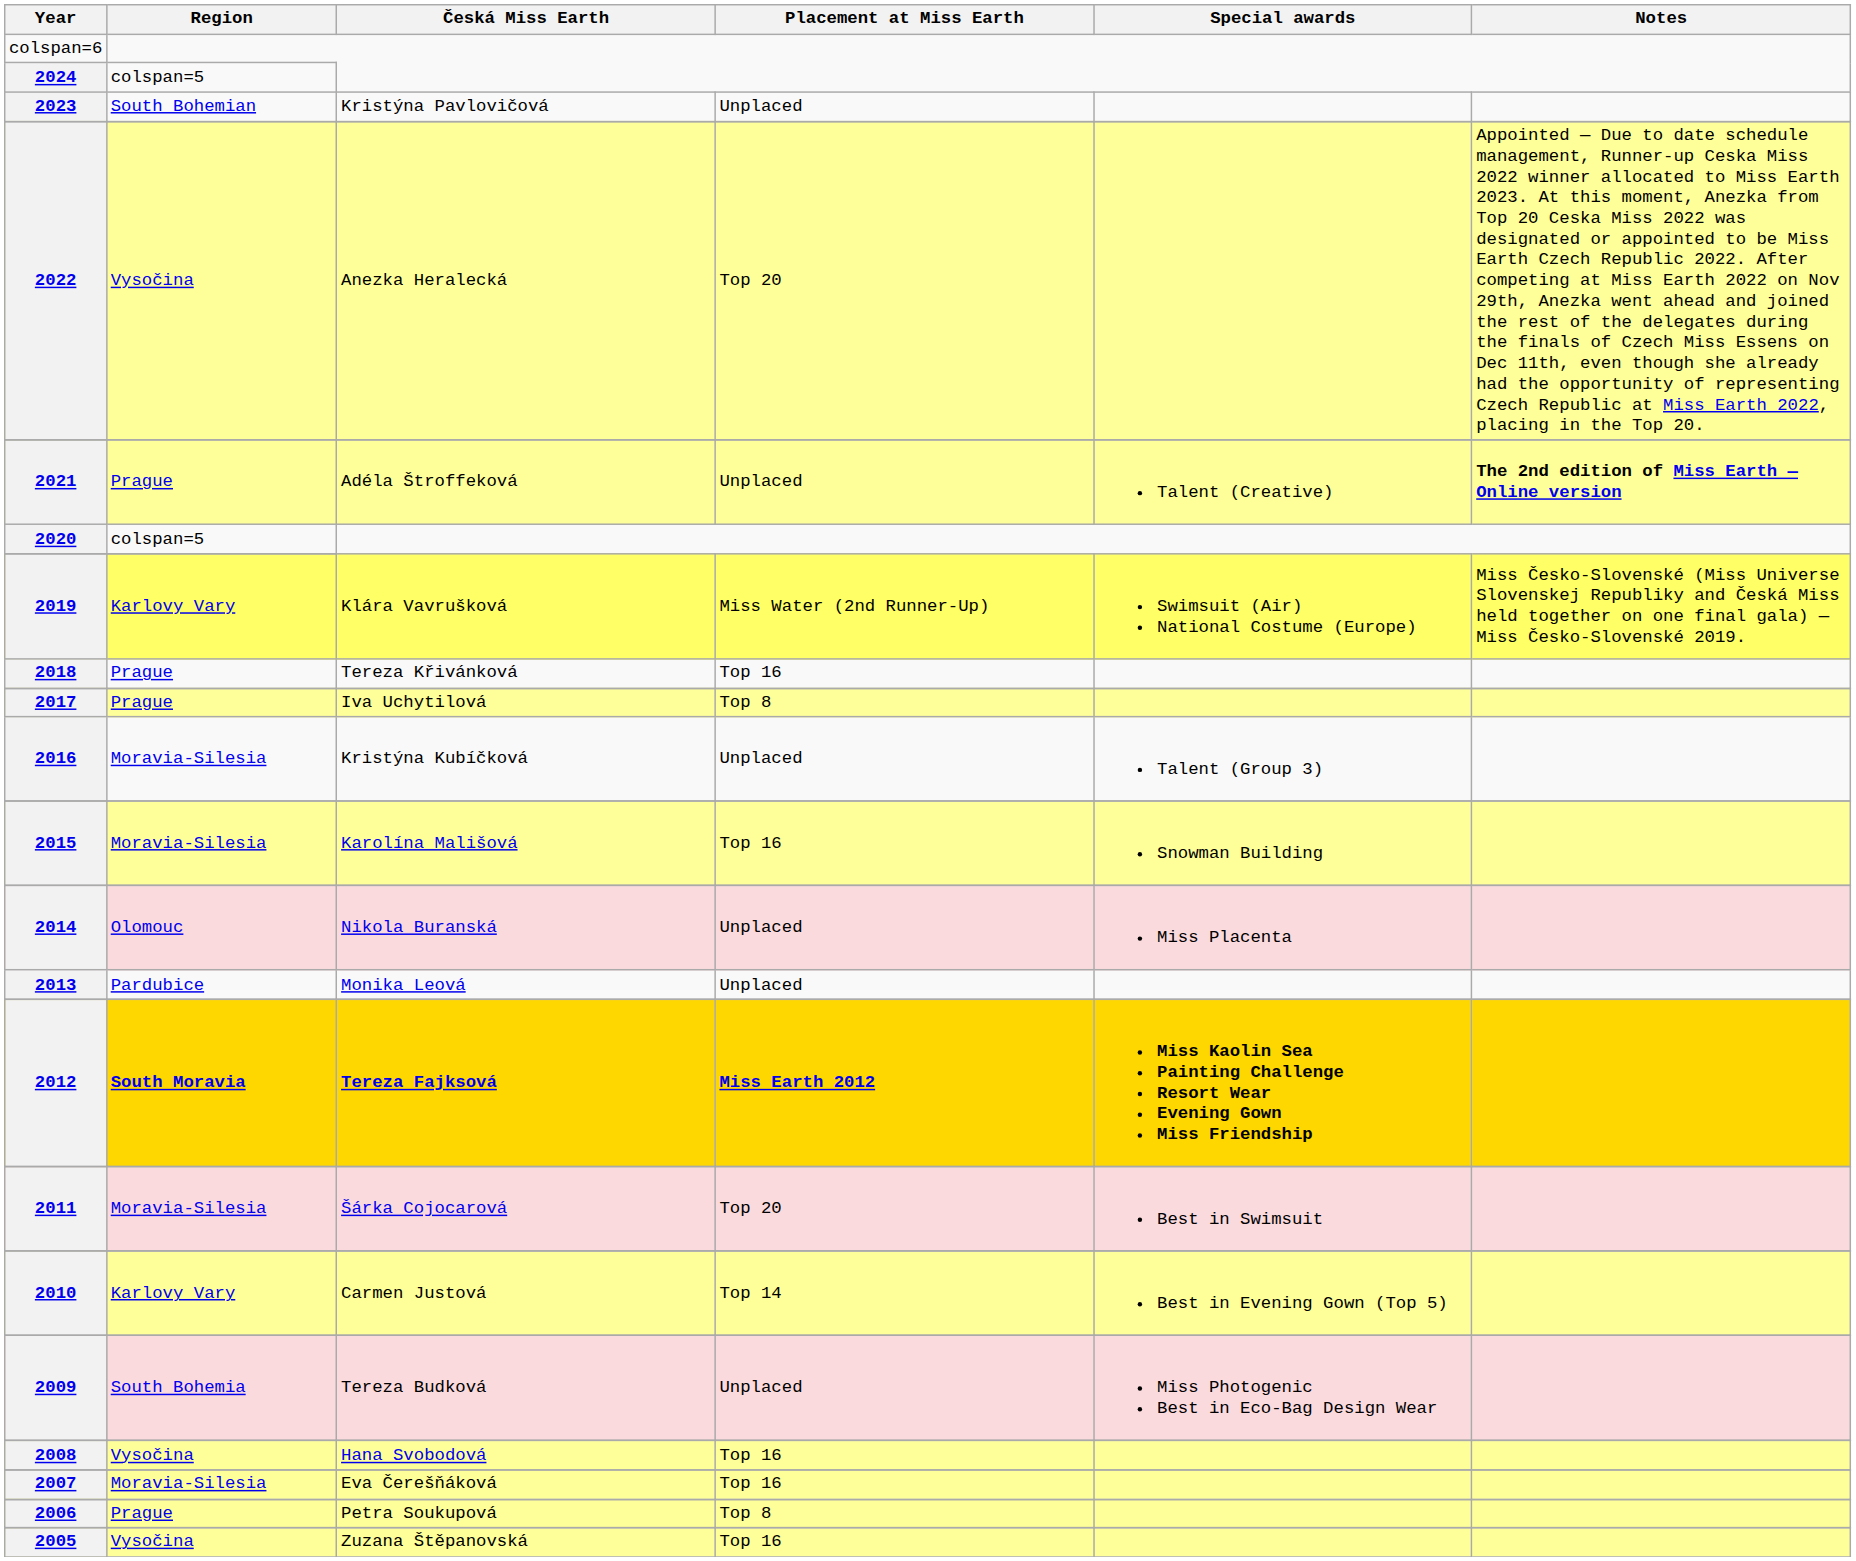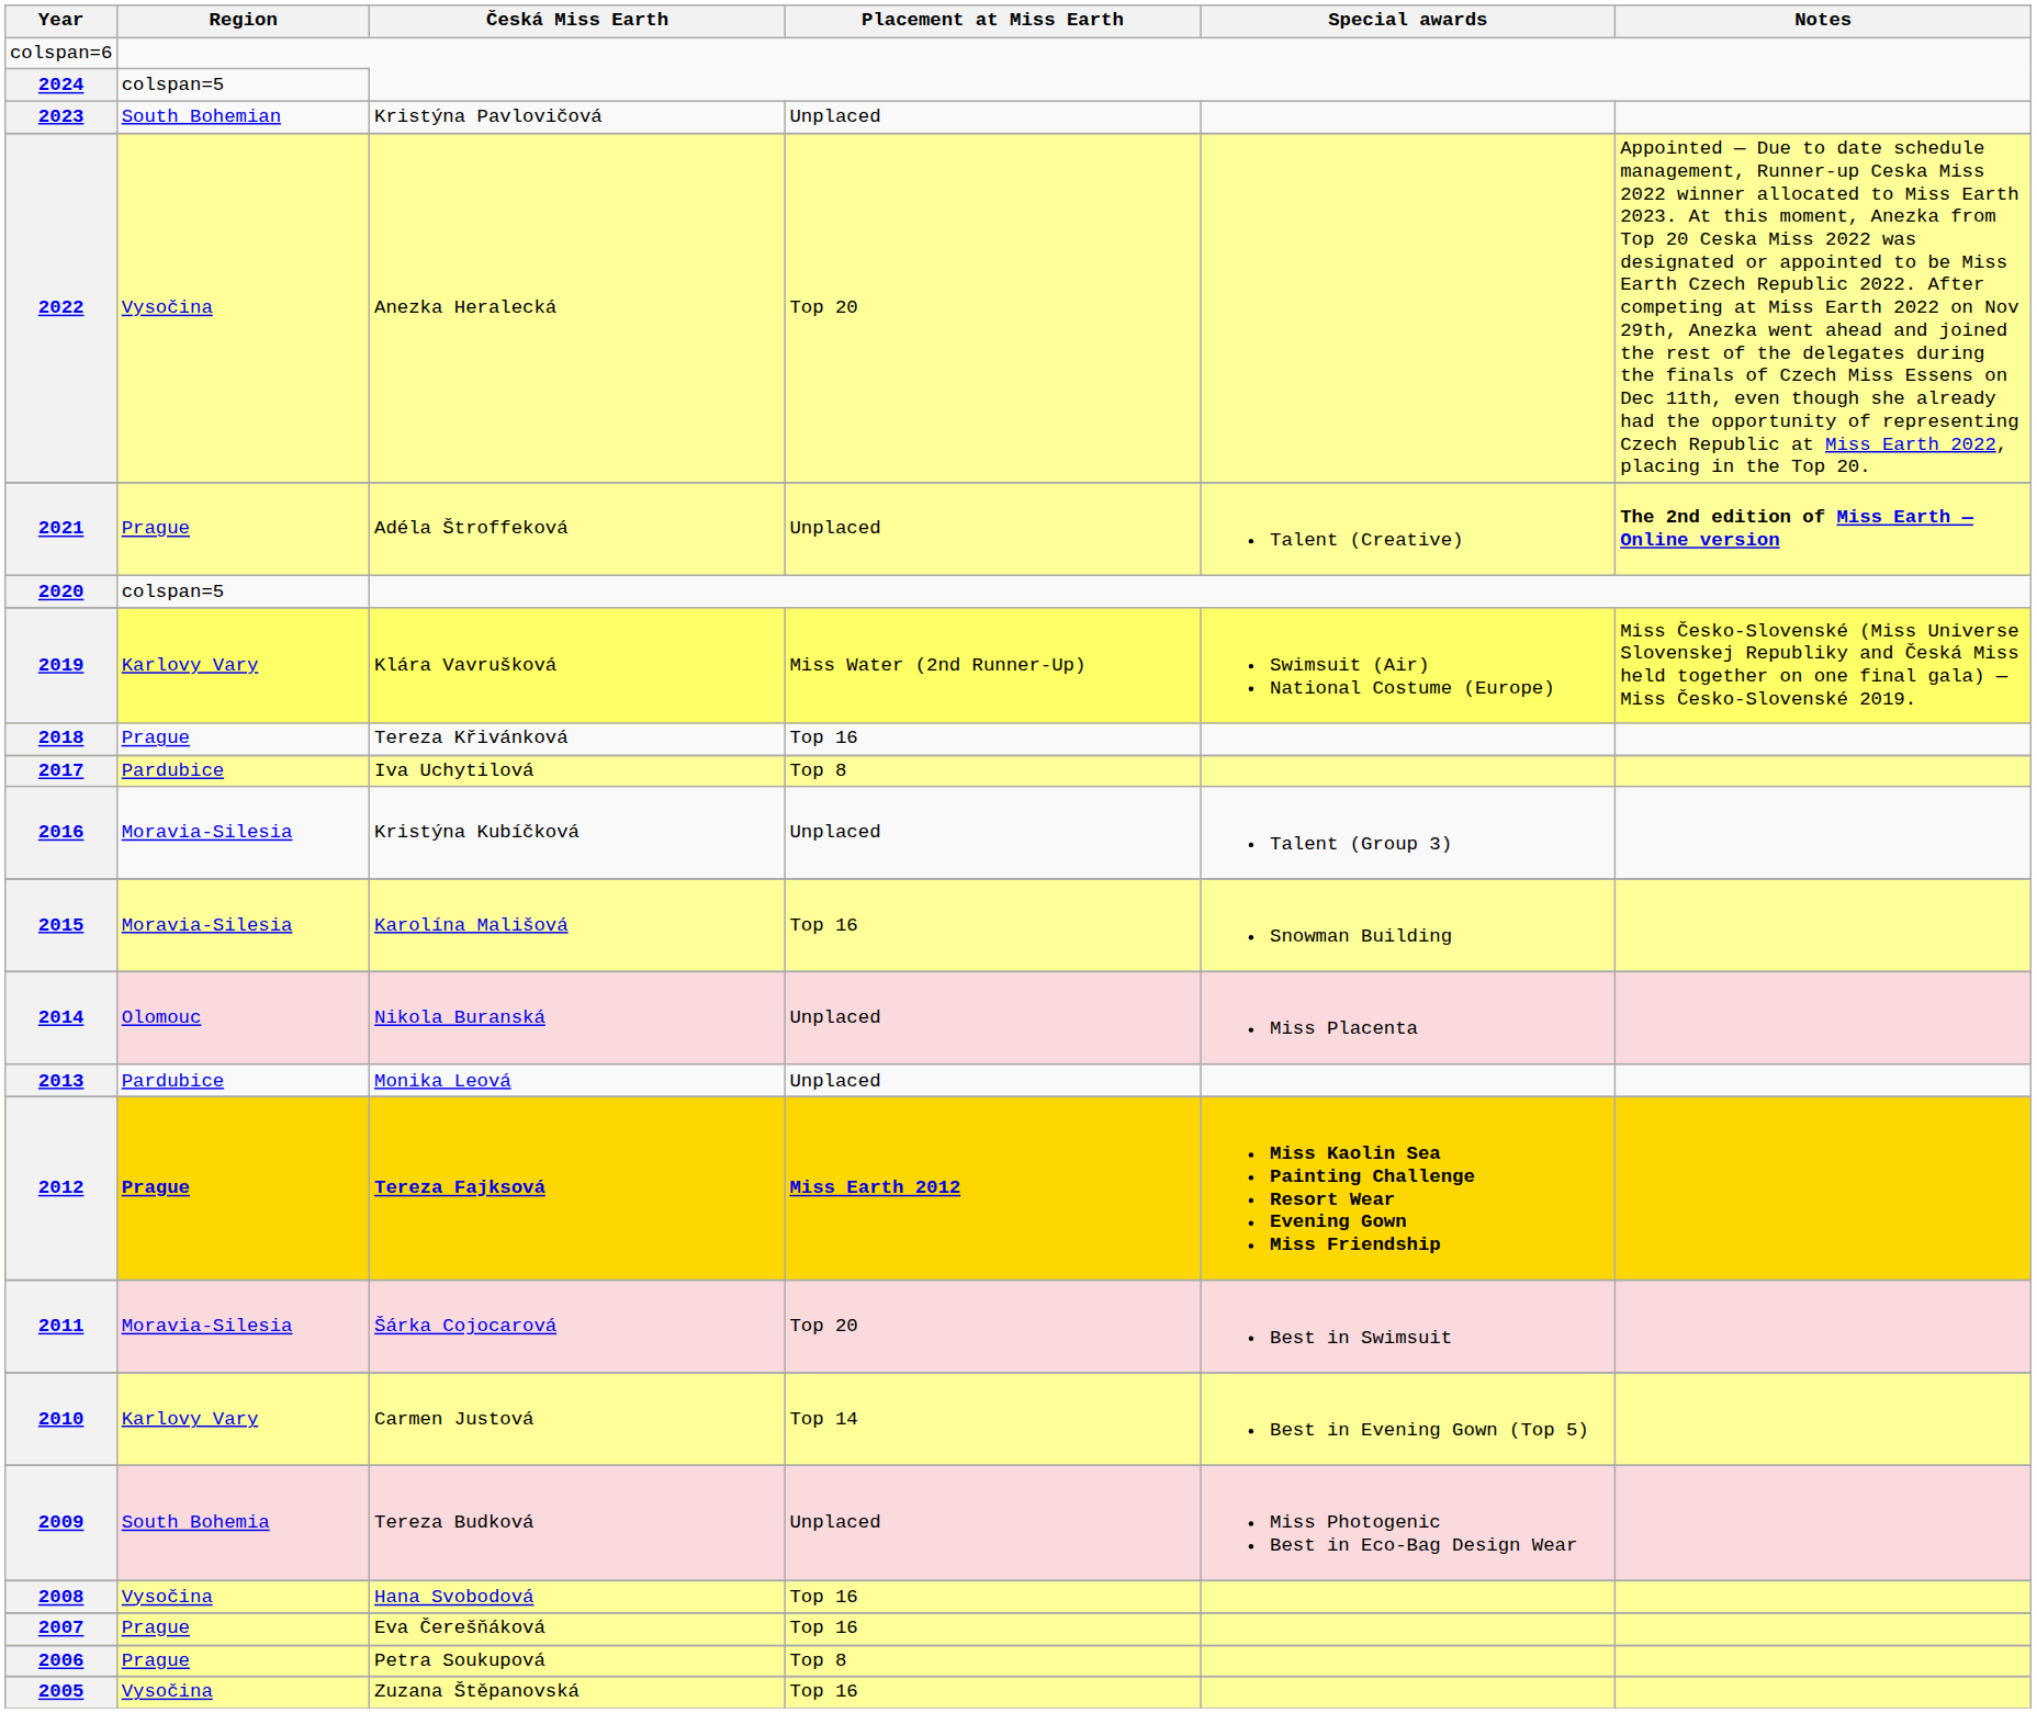2017 | Region: Prague -> Pardubice
2012 | Region: South Moravia -> Prague
2007 | Region: Moravia-Silesia -> Prague
